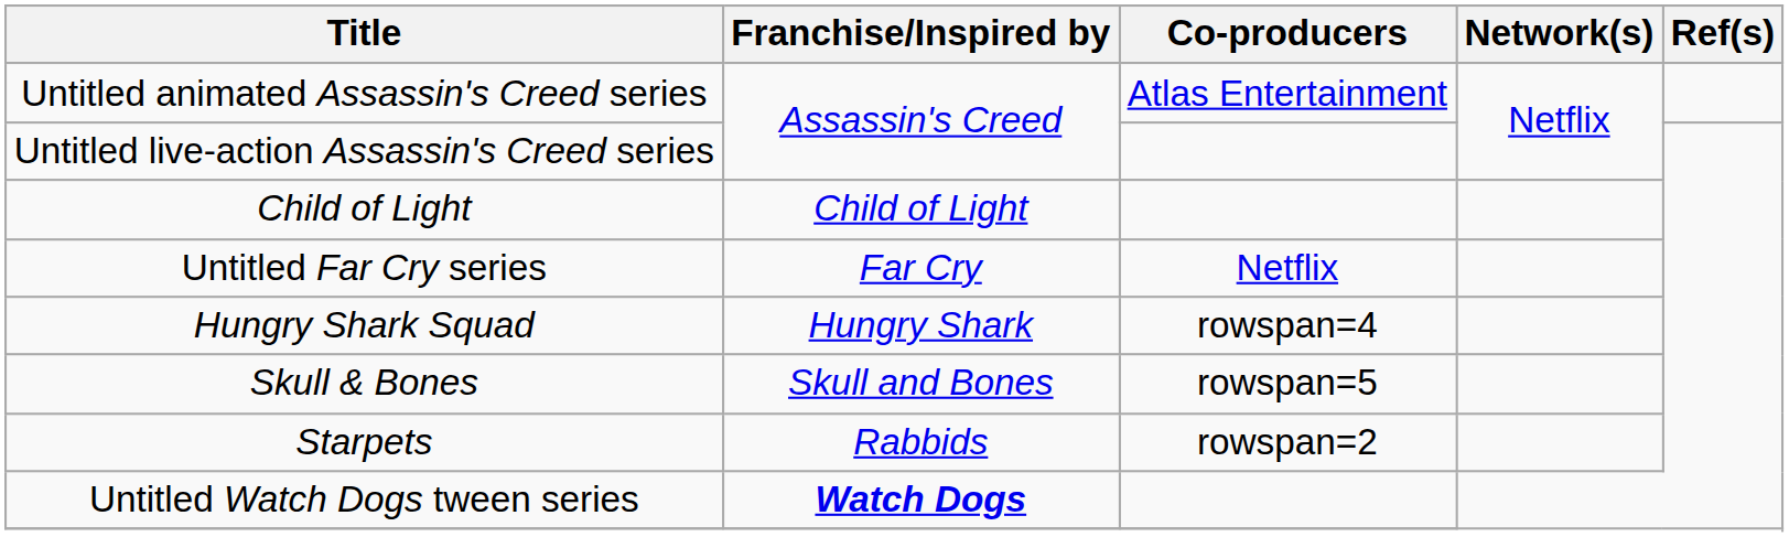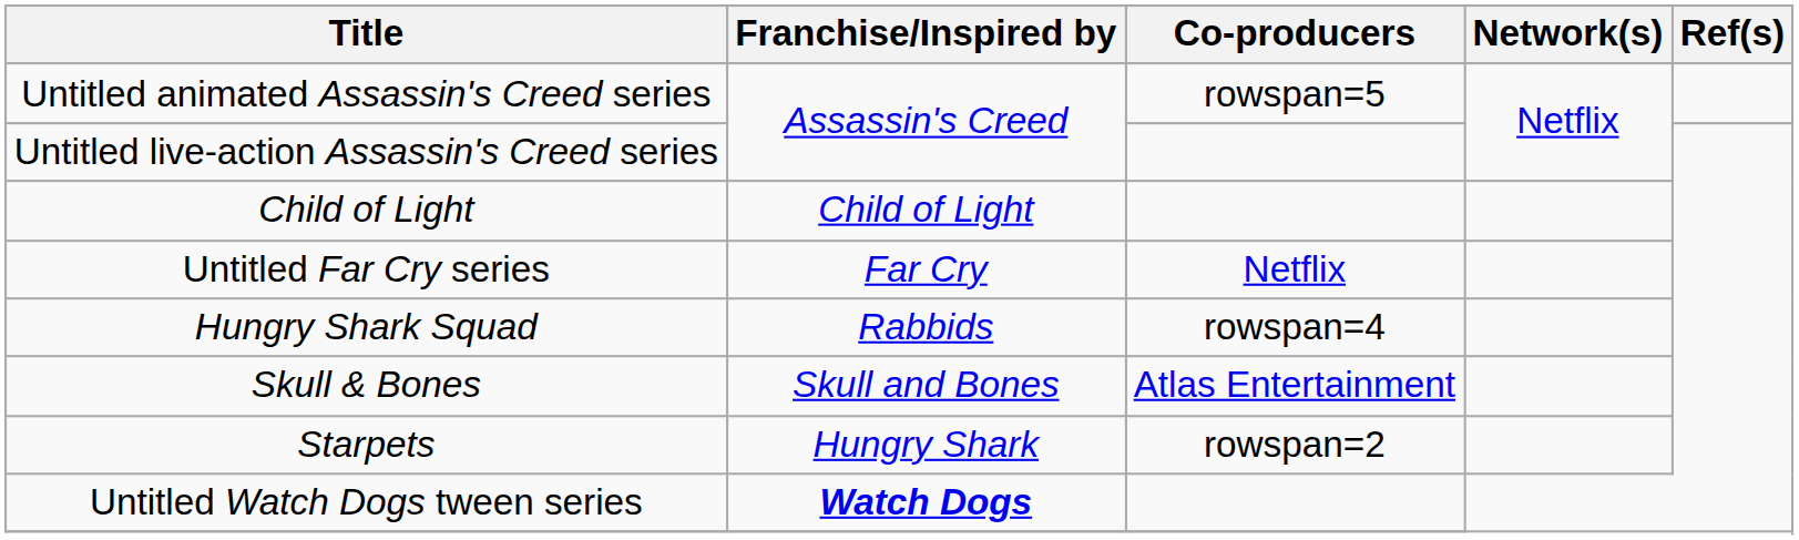Untitled animated Assassin's Creed series | Co-producers: Atlas Entertainment -> rowspan=5
Hungry Shark Squad | Franchise/Inspired by: Hungry Shark -> Rabbids
Skull & Bones | Co-producers: rowspan=5 -> Atlas Entertainment
Starpets | Franchise/Inspired by: Rabbids -> Hungry Shark
